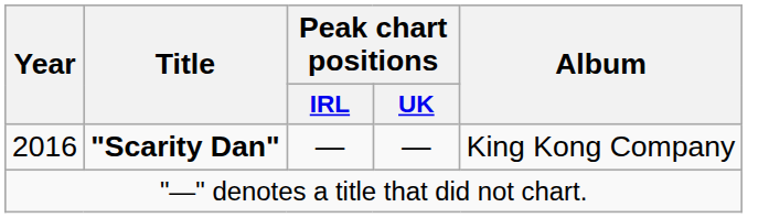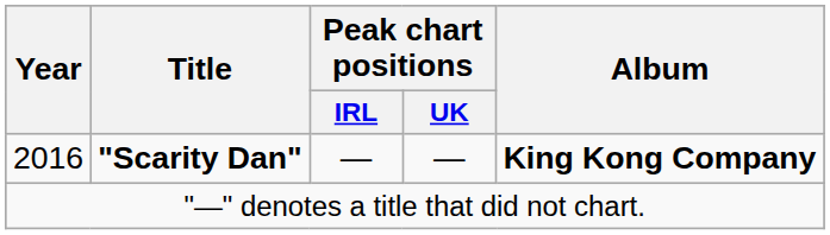2016 | Album: normal -> bold
